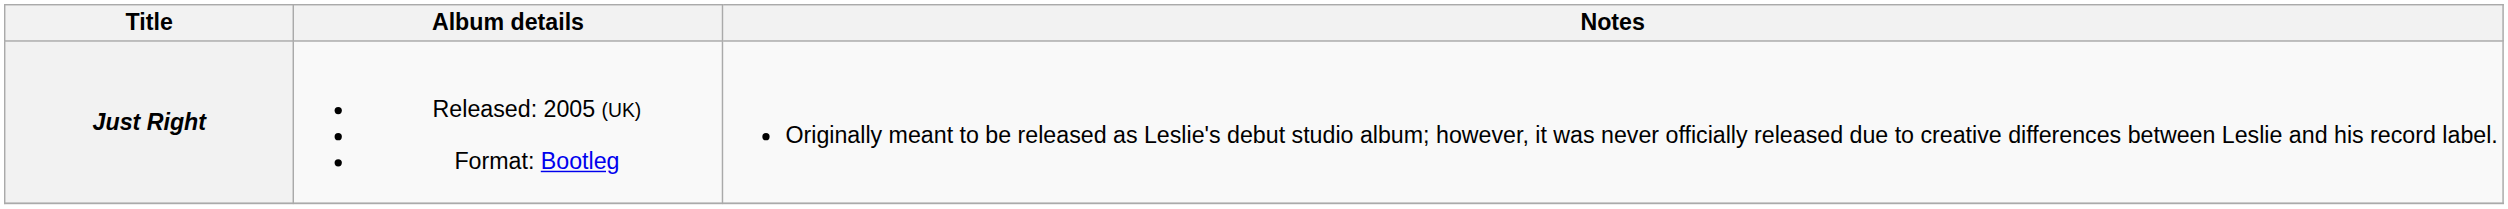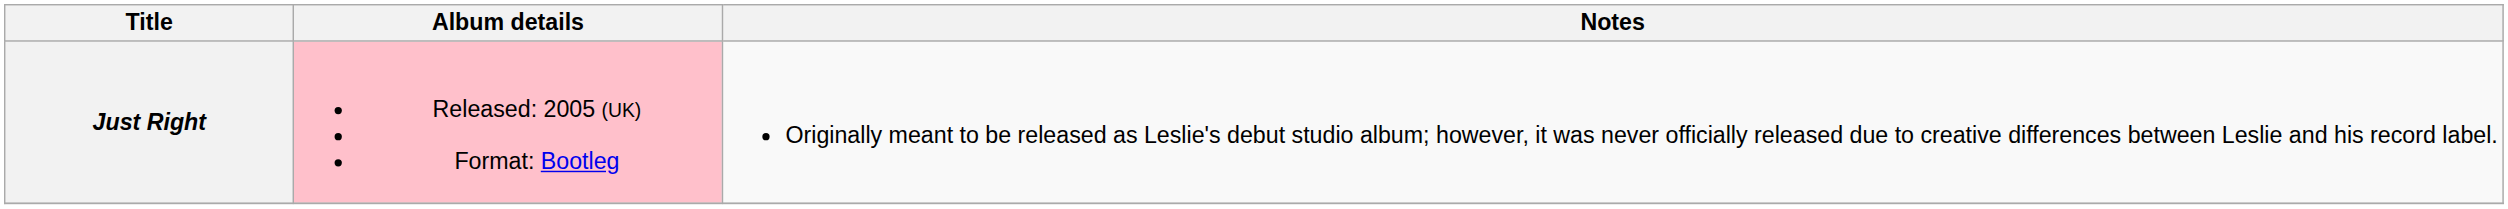Just Right | Album details: no background -> pink background
